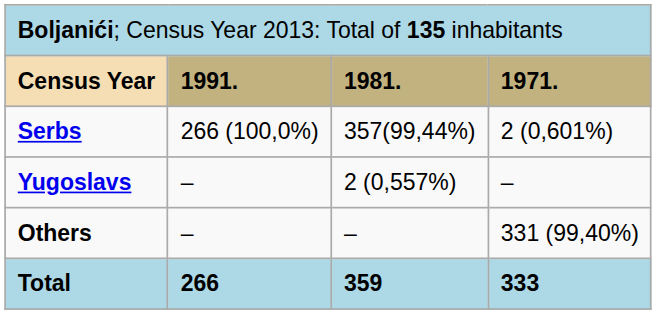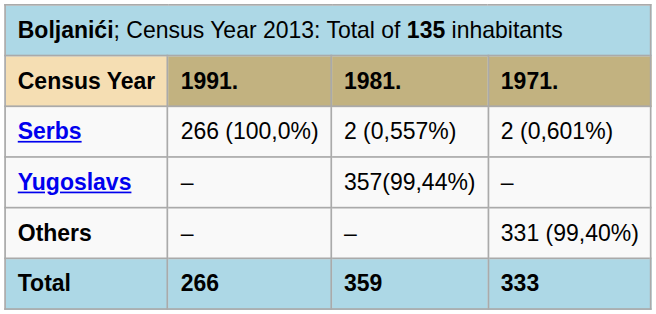Serbs | column 3: 357(99,44%) -> 2 (0,557%)
Yugoslavs | column 3: 2 (0,557%) -> 357(99,44%)
